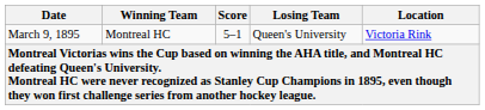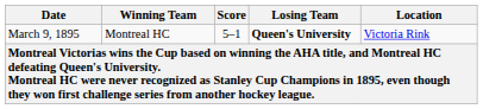March 9, 1895 | Losing Team: normal -> bold
